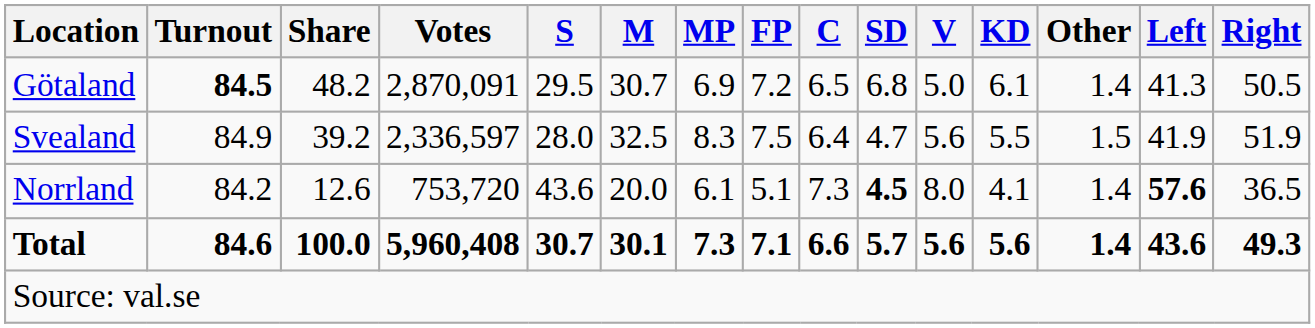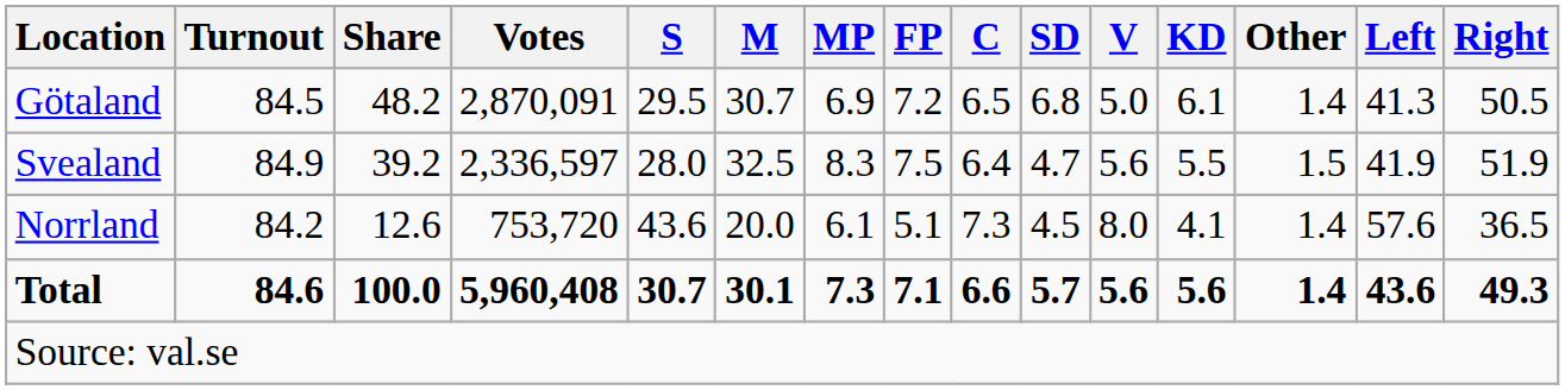Götaland | Turnout: bold -> normal
Norrland | SD: bold -> normal
Norrland | Left: bold -> normal
